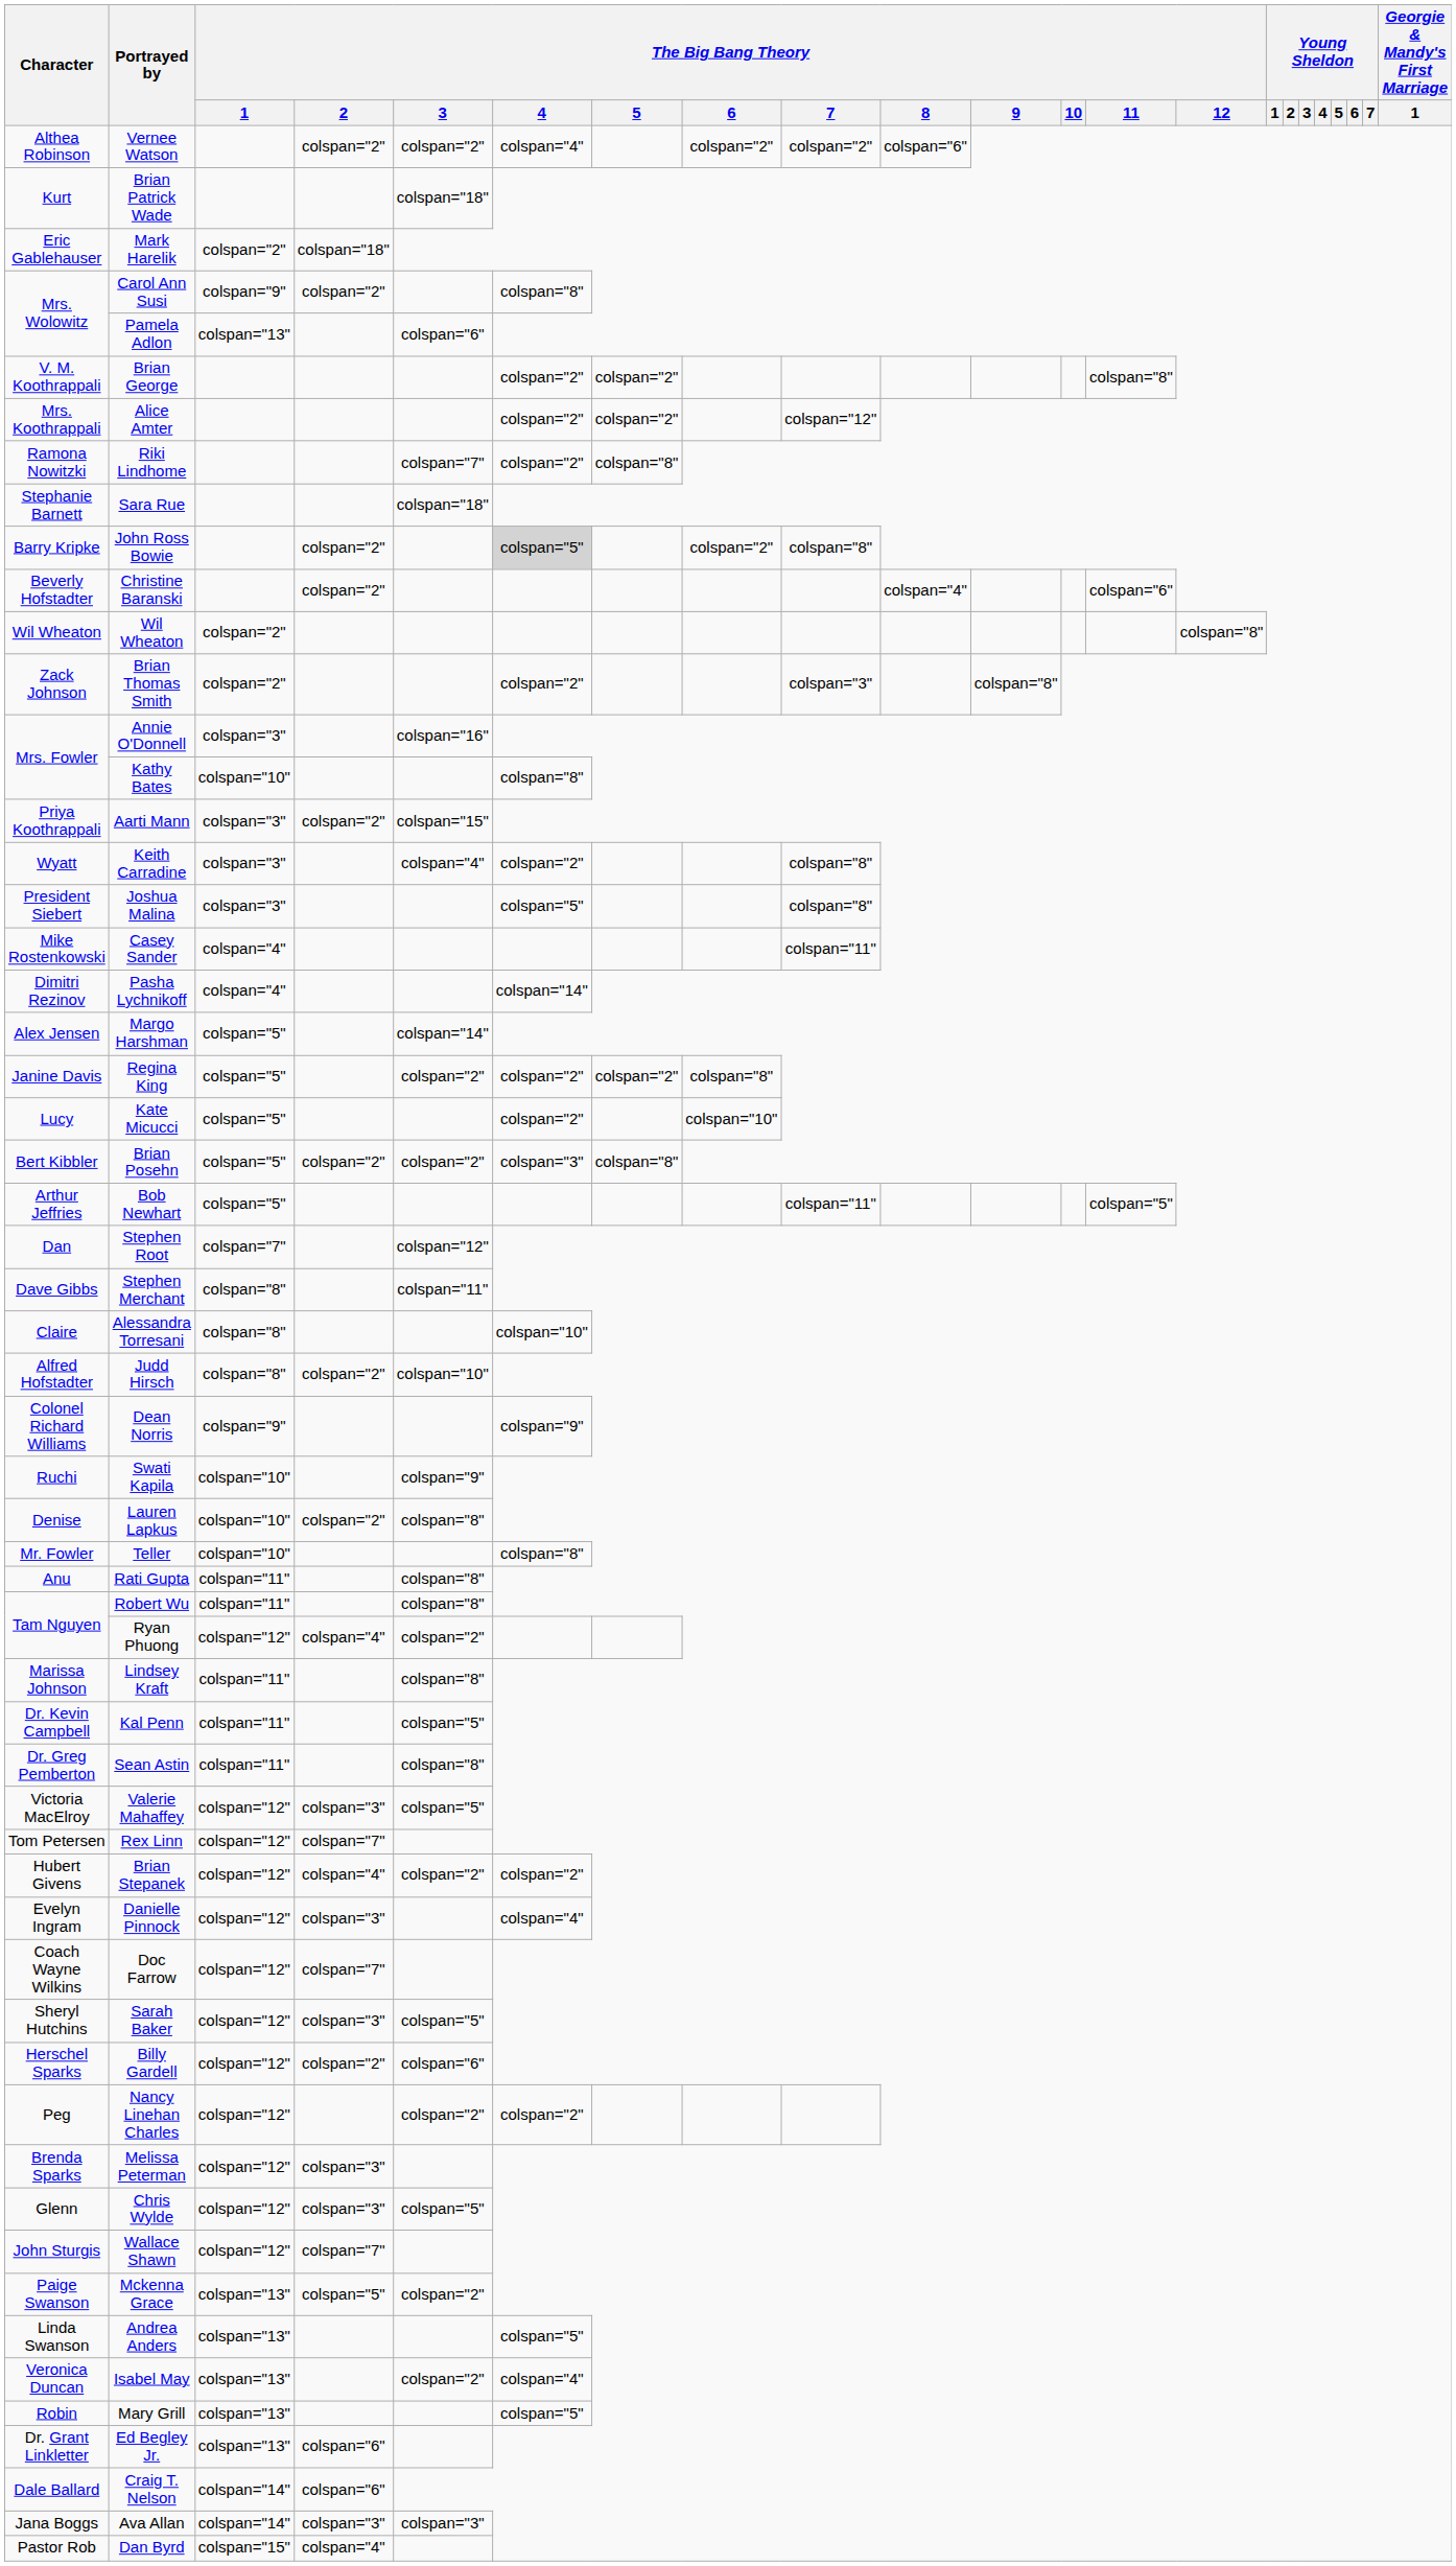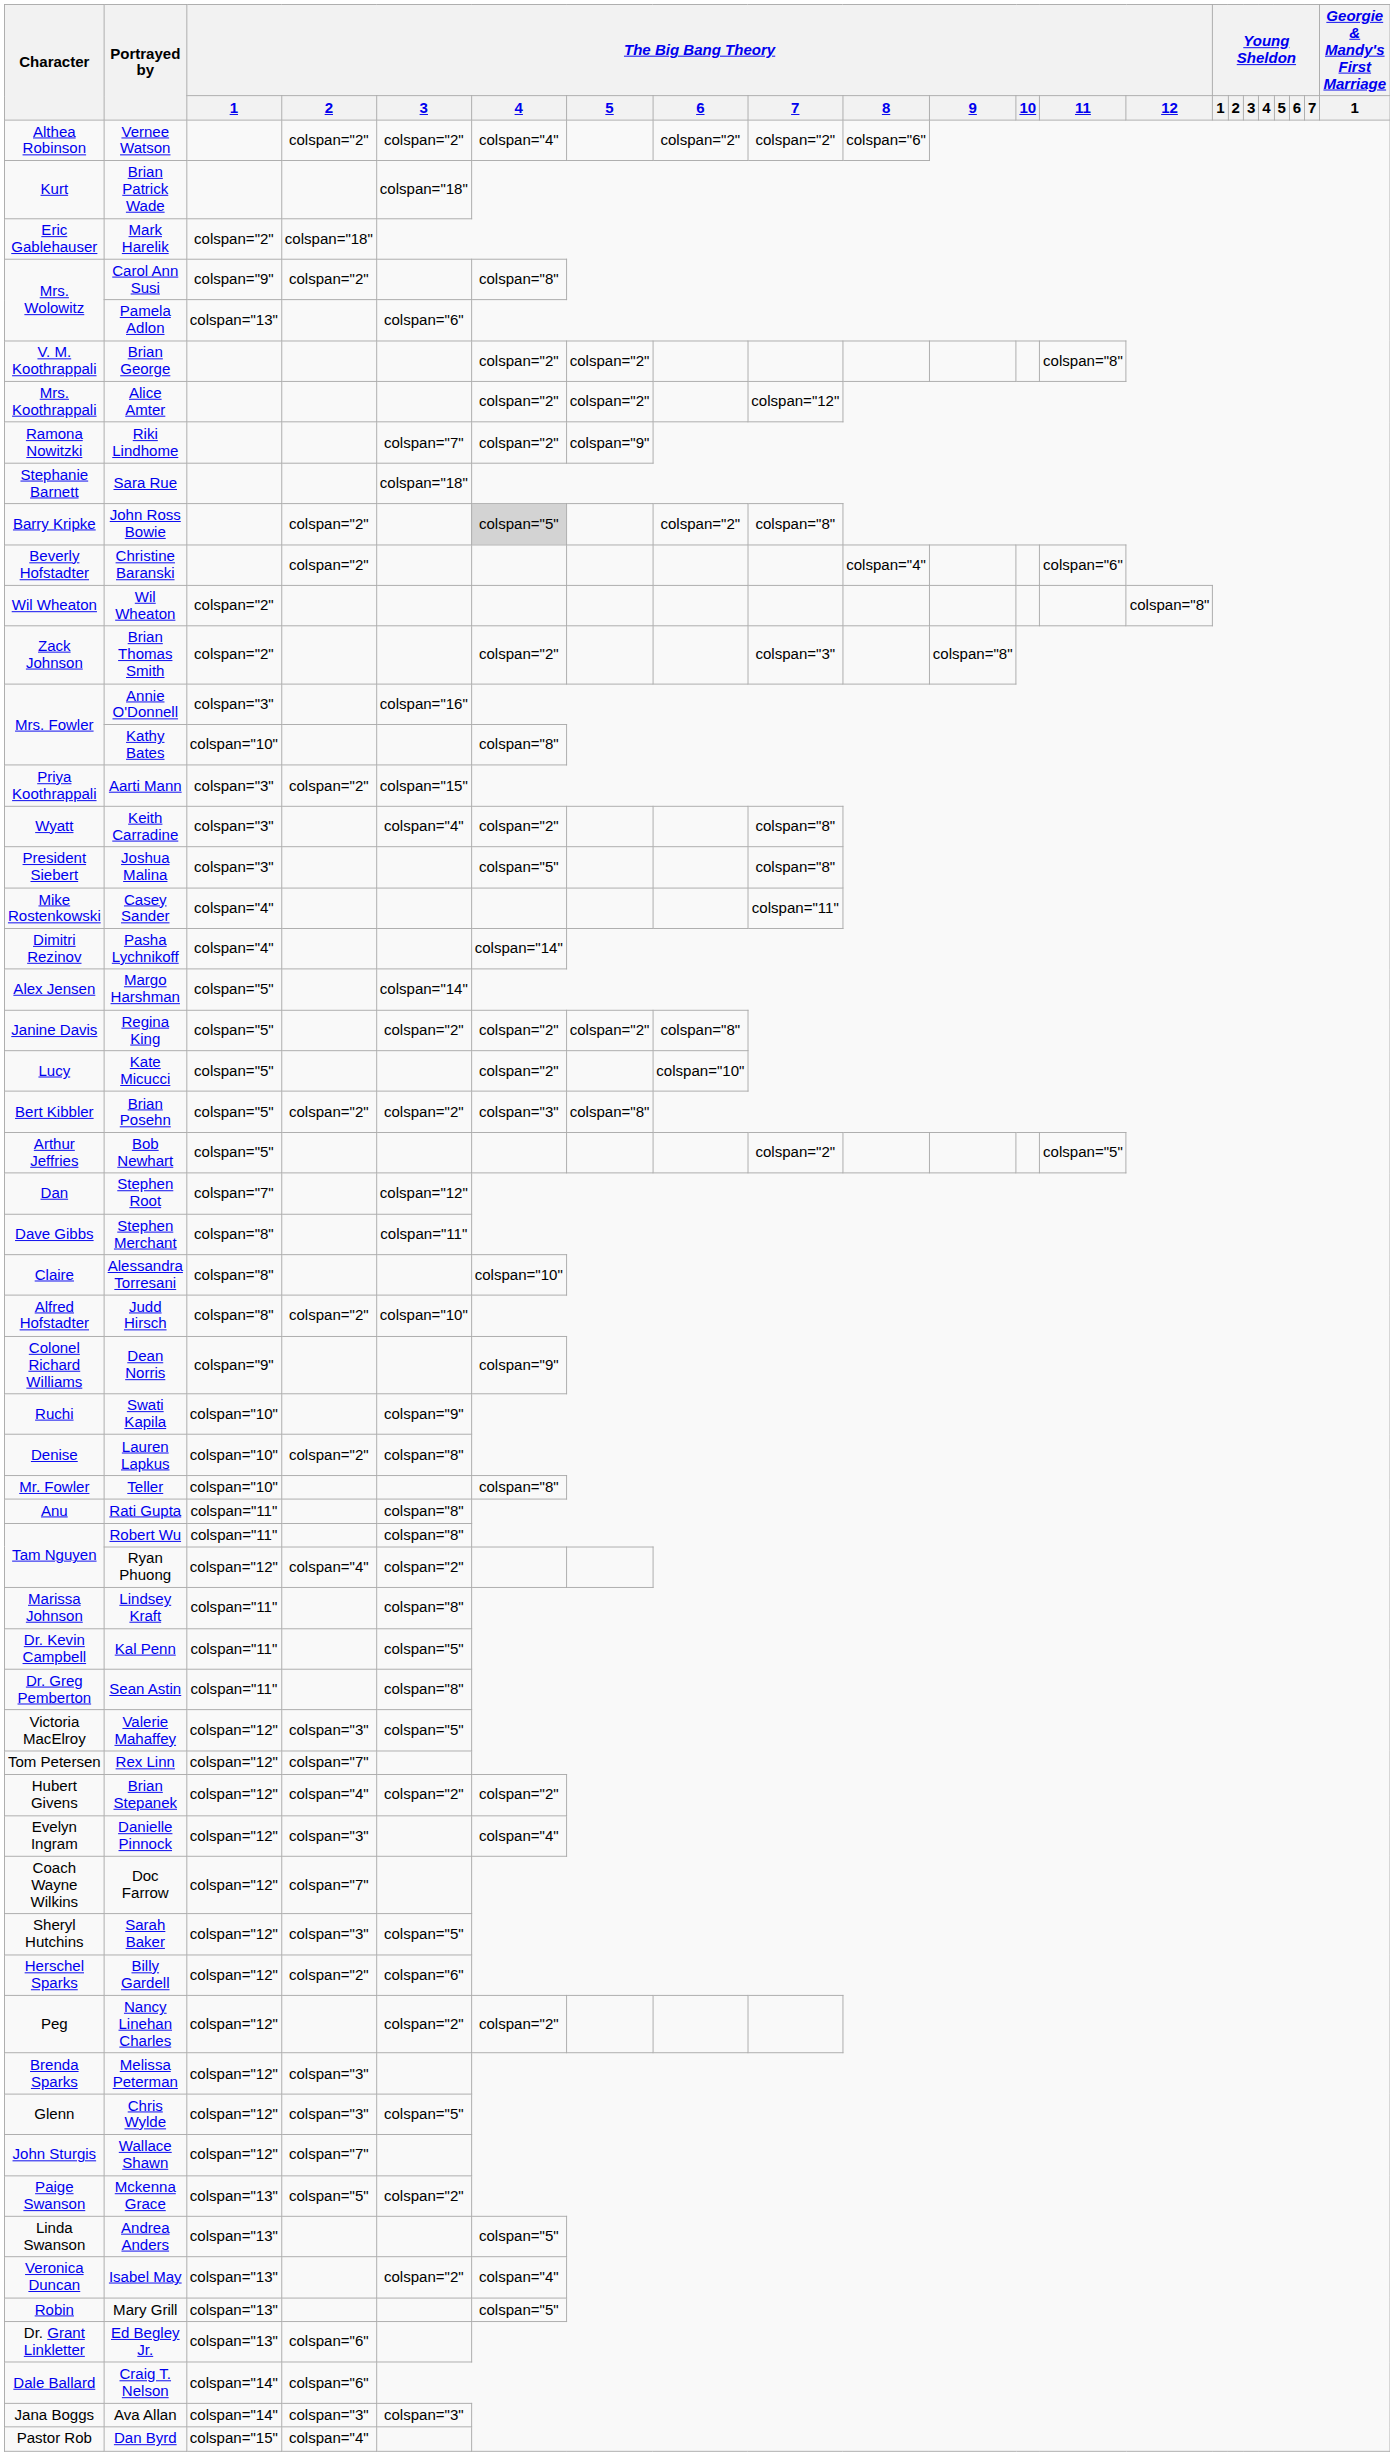Riki Lindhome | The Big Bang Theory / 5: colspan="8" -> colspan="9"
Bob Newhart | The Big Bang Theory / 7: colspan="11" -> colspan="2"
